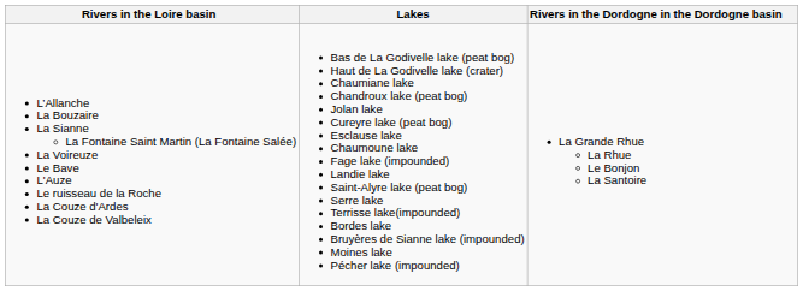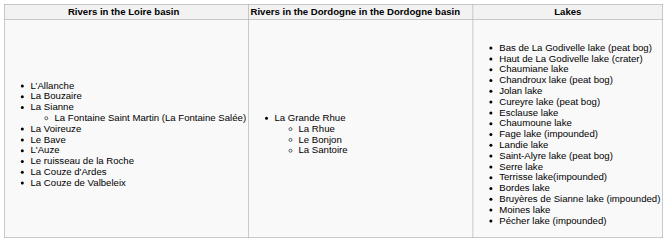columns swapped: Rivers in the Dordogne in the Dordogne basin <-> Lakes
